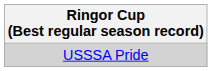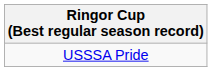row 2 | column 1: lightgrey background -> no background
